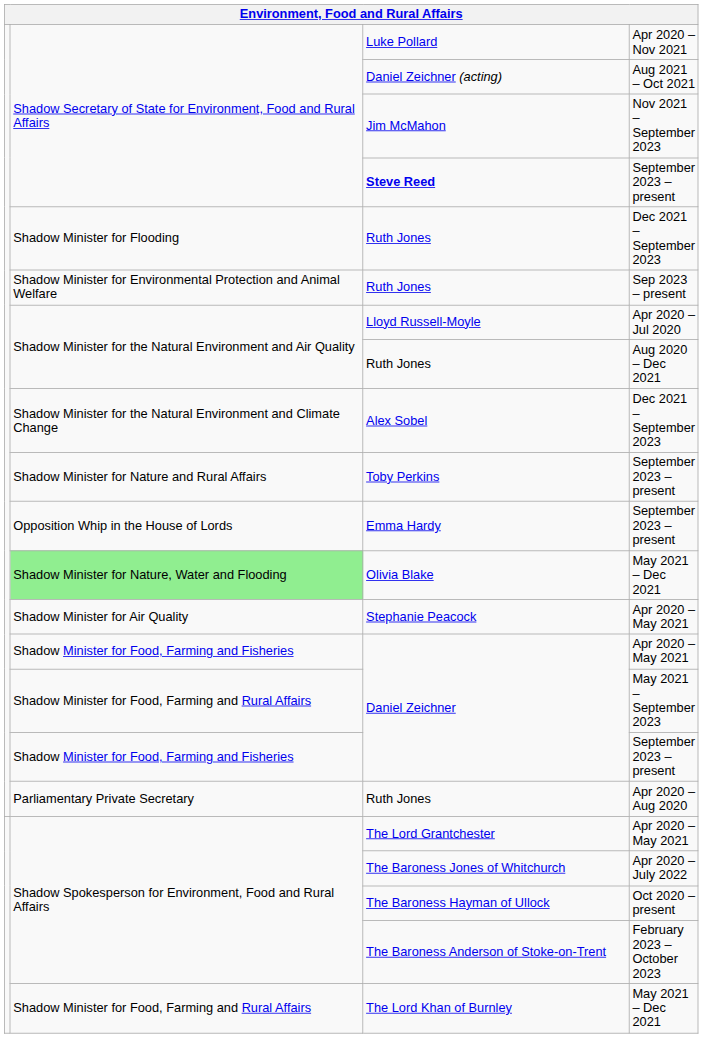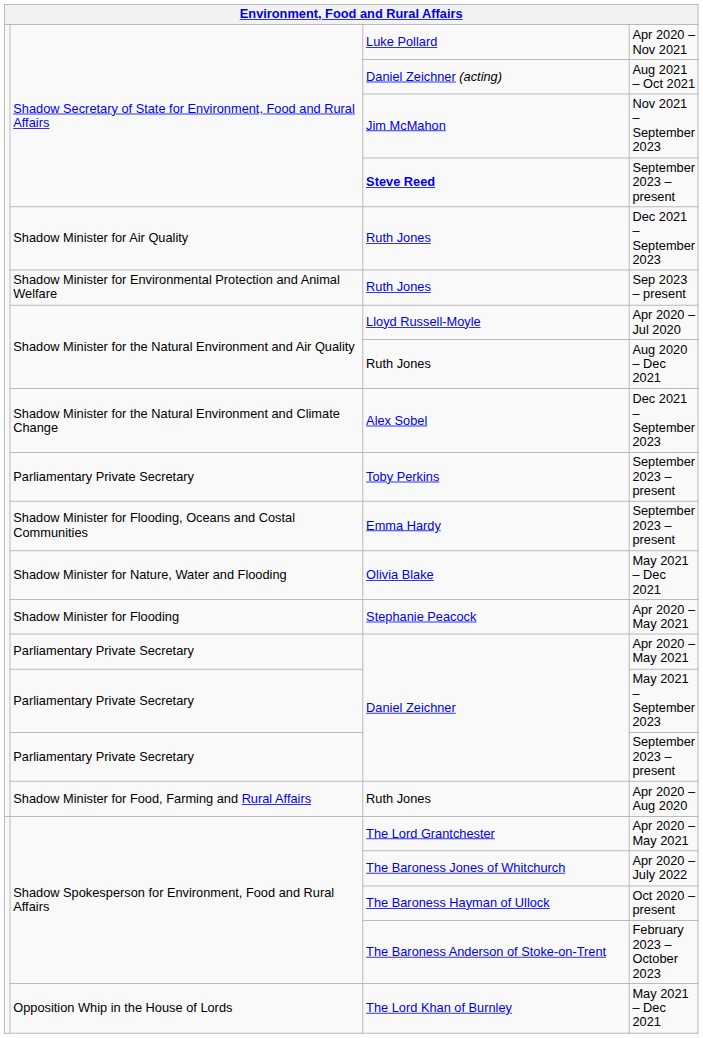Ruth Jones / Dec 2021 – September 2023 | column 2: Shadow Minister for Flooding -> Shadow Minister for Air Quality
Toby Perkins | column 2: Shadow Minister for Nature and Rural Affairs -> Parliamentary Private Secretary
Emma Hardy | column 2: Opposition Whip in the House of Lords -> Shadow Minister for Flooding, Oceans and Costal Communities
Olivia Blake | column 2: lightgreen background -> no background
Stephanie Peacock | column 2: Shadow Minister for Air Quality -> Shadow Minister for Flooding
Daniel Zeichner / Apr 2020 – May 2021 | column 2: Shadow Minister for Food, Farming and Fisheries -> Parliamentary Private Secretary
Daniel Zeichner / May 2021 – September 2023 | column 2: Shadow Minister for Food, Farming and Rural Affairs -> Parliamentary Private Secretary
Daniel Zeichner / September 2023 – present | column 2: Shadow Minister for Food, Farming and Fisheries -> Parliamentary Private Secretary
Ruth Jones / Apr 2020 – Aug 2020 | column 2: Parliamentary Private Secretary -> Shadow Minister for Food, Farming and Rural Affairs
The Lord Khan of Burnley | column 2: Shadow Minister for Food, Farming and Rural Affairs -> Opposition Whip in the House of Lords
